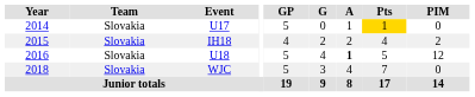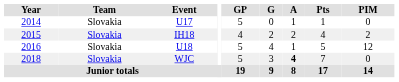U17 | Pts: gold background -> no background
U18 | A: bold -> normal
WJC | A: normal -> bold
